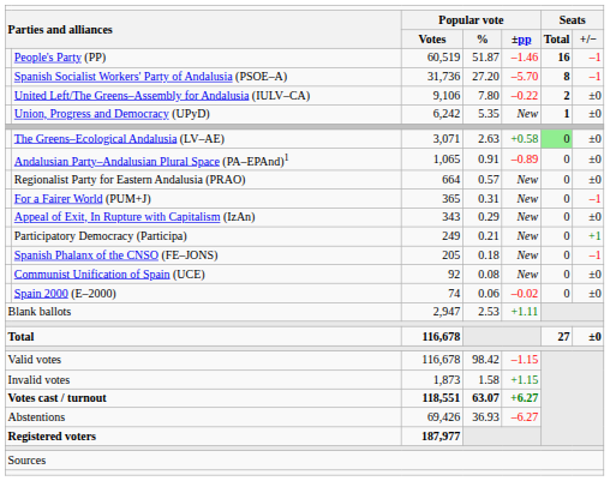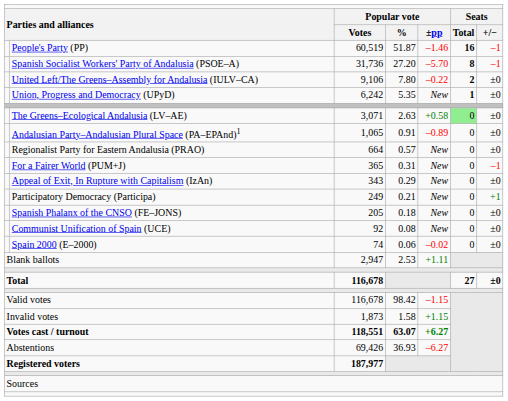Spanish Phalanx of the CNSO (FE–JONS) | column 7: –1 -> ±0
